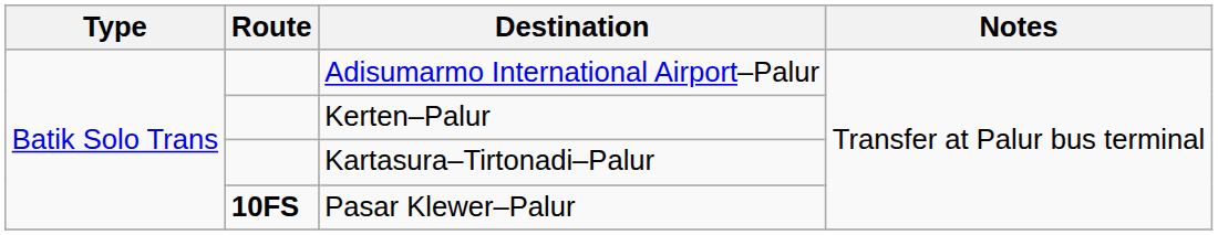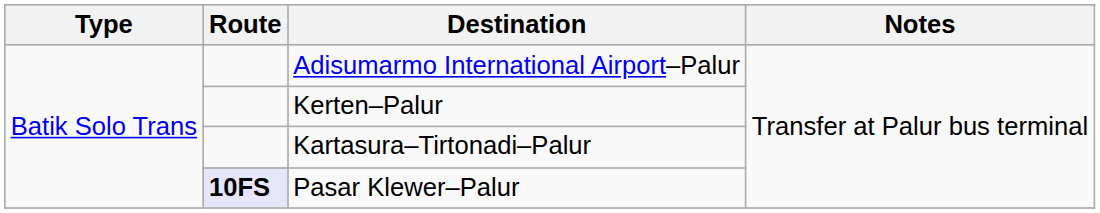Pasar Klewer–Palur | Route: no background -> lavender background
